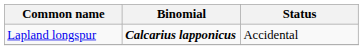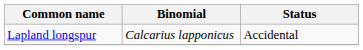Lapland longspur | Binomial: bold -> normal
